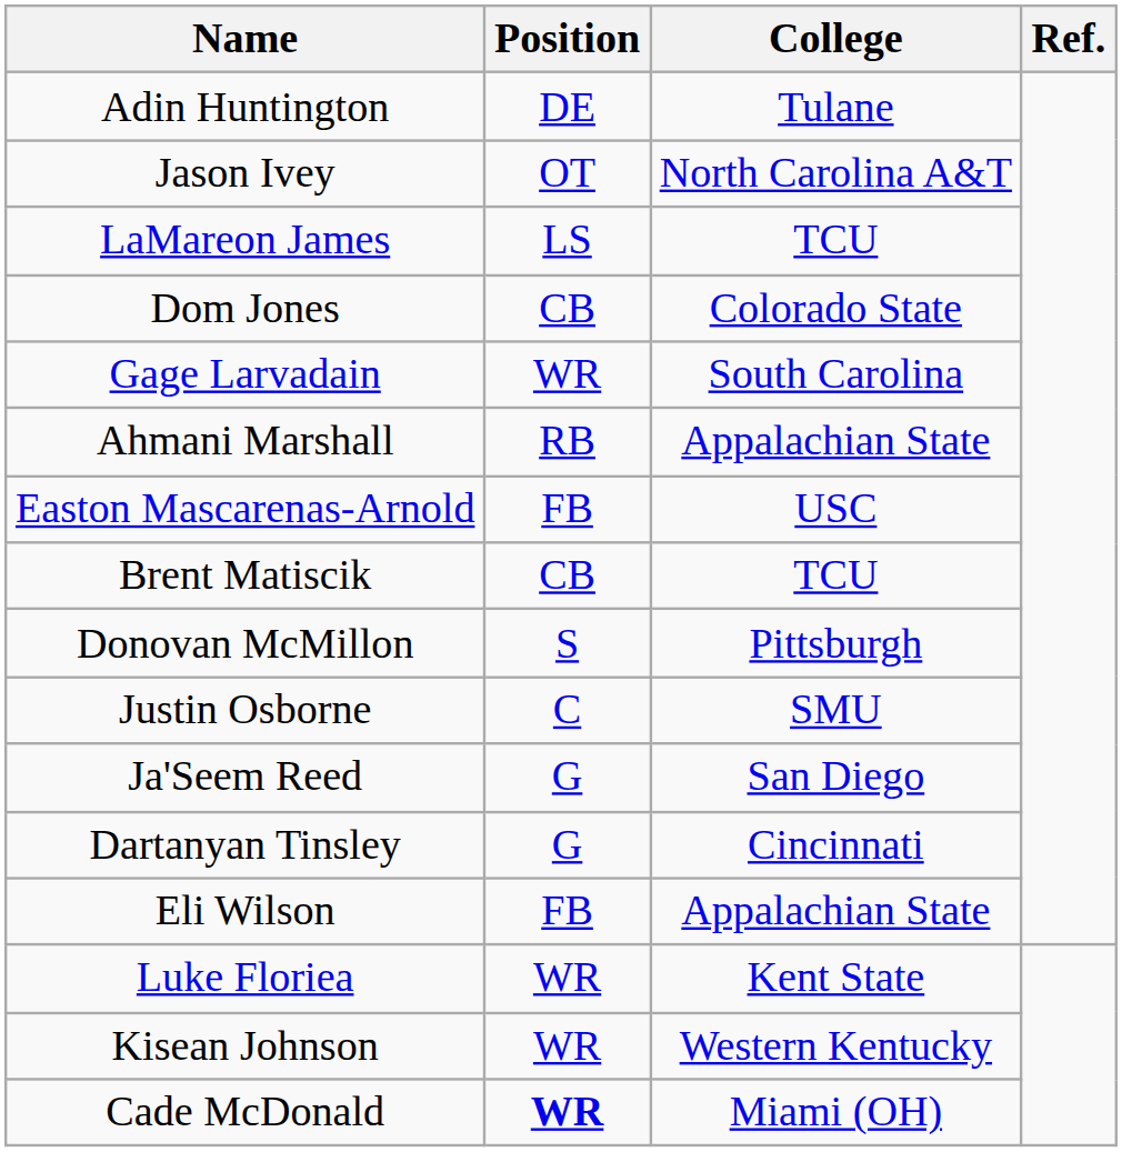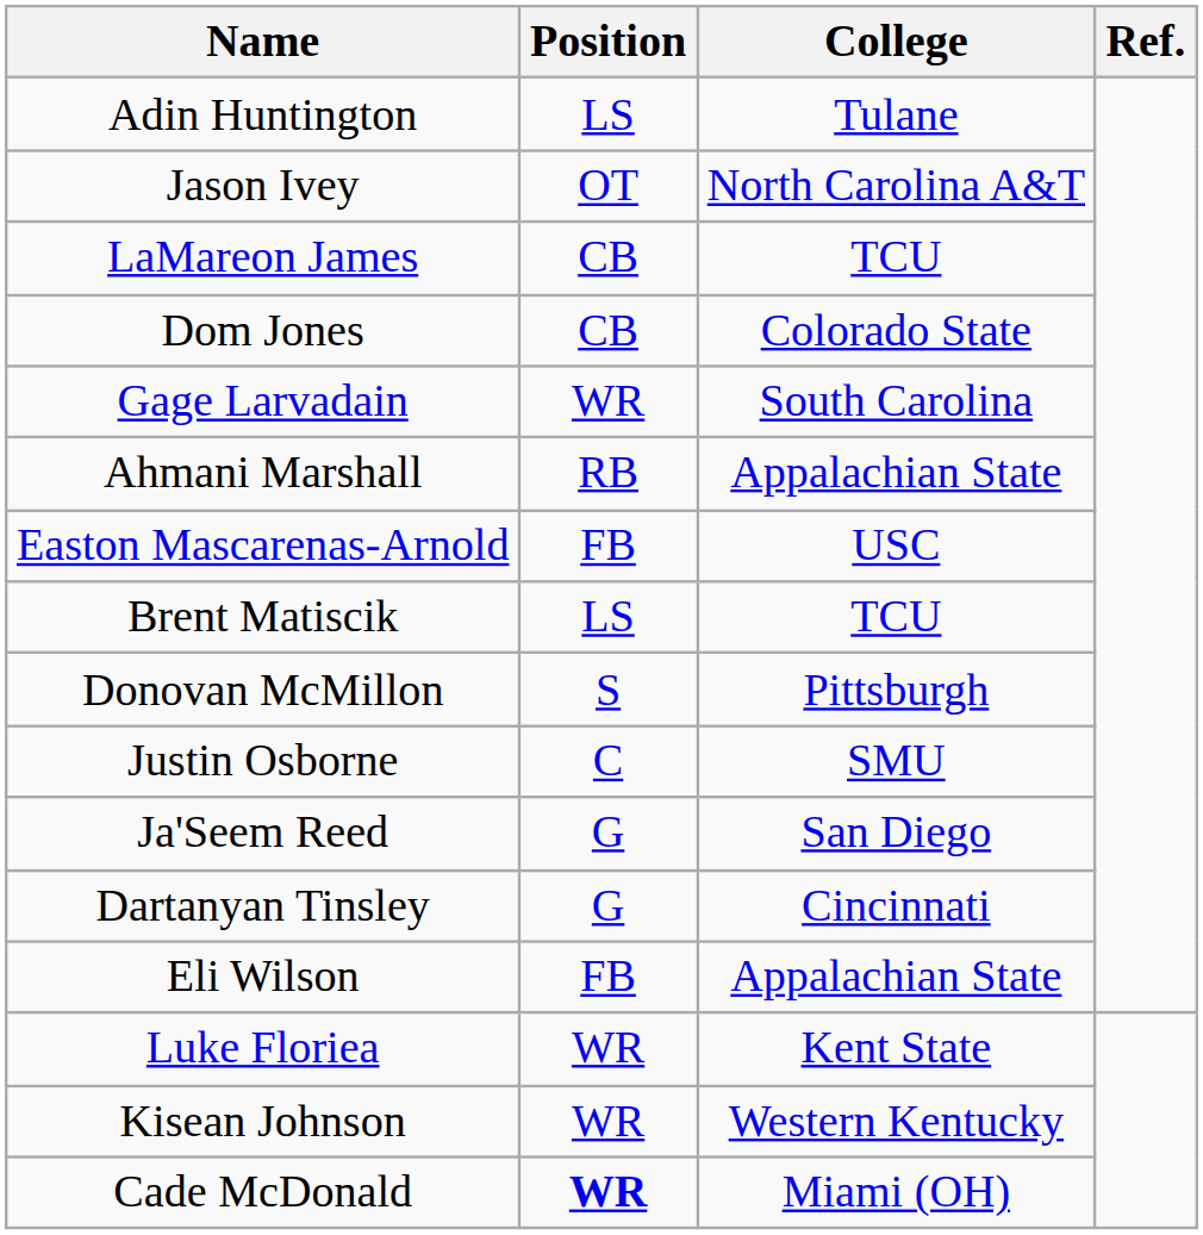Adin Huntington | Position: DE -> LS
LaMareon James | Position: LS -> CB
Brent Matiscik | Position: CB -> LS
